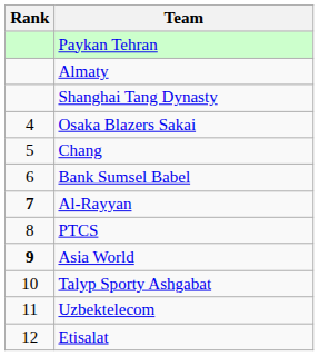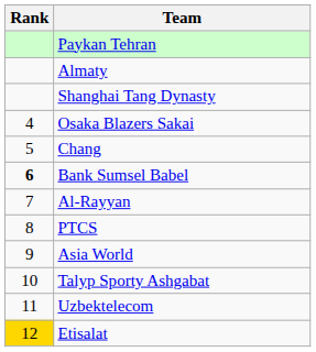Bank Sumsel Babel | Rank: normal -> bold
Al-Rayyan | Rank: bold -> normal
Asia World | Rank: bold -> normal
Etisalat | Rank: no background -> gold background
